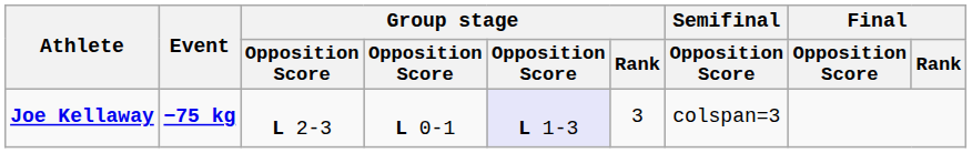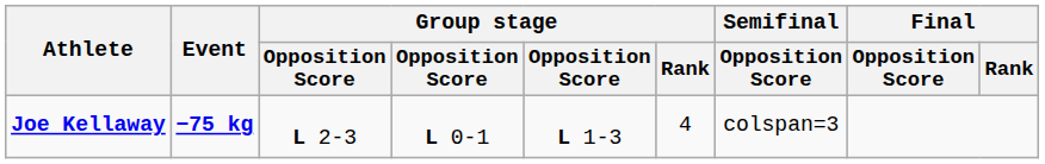Joe Kellaway | column 5: lavender background -> no background
Joe Kellaway | Group stage / Rank: 3 -> 4
